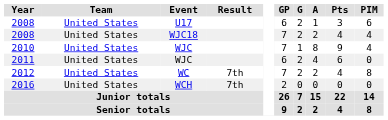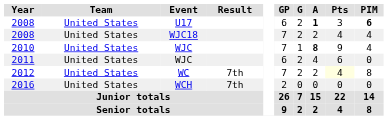2008 / U17 | A: normal -> bold
2008 / U17 | PIM: normal -> bold
2010 | A: normal -> bold
2012 | Pts: no background -> lightyellow background
